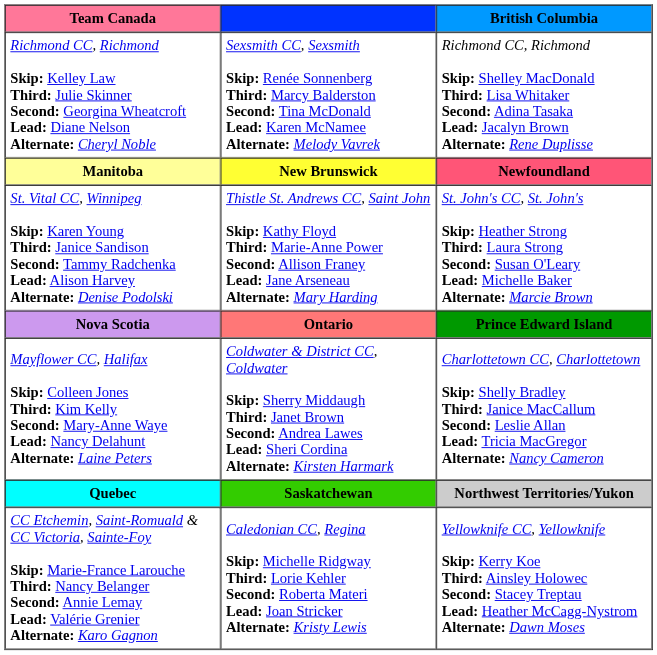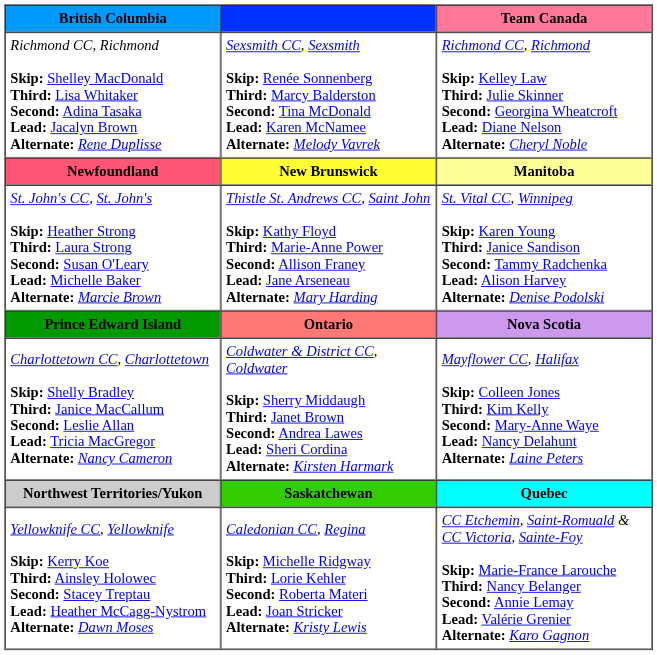columns swapped: Team Canada <-> British Columbia
